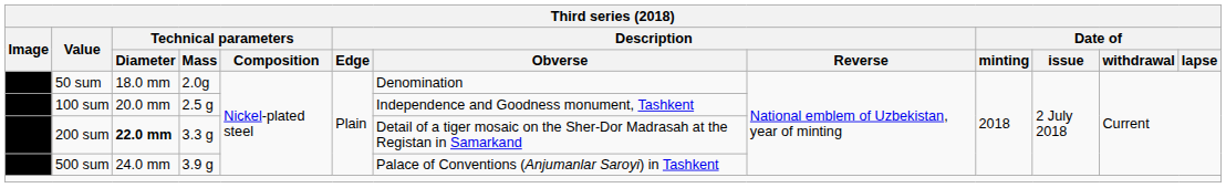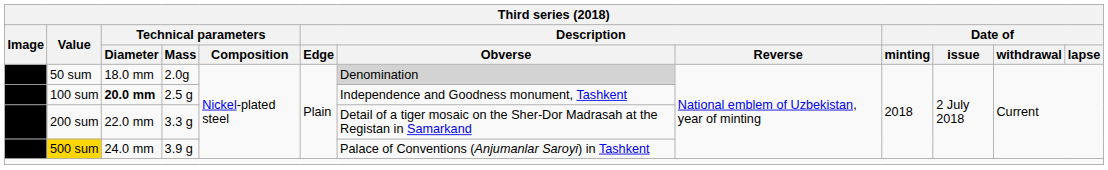row 4 | Third series (2018) / Description / Obverse: no background -> lightgrey background
row 5 | Third series (2018) / Technical parameters / Diameter: normal -> bold
row 6 | Third series (2018) / Technical parameters / Diameter: bold -> normal
row 7 | Third series (2018) / Value: no background -> gold background
